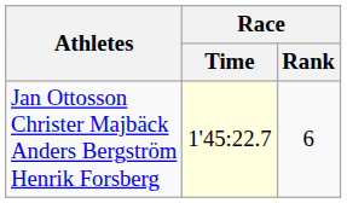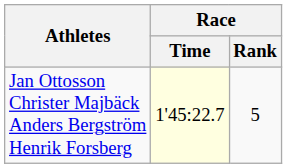row 3 | Race / Rank: 6 -> 5
